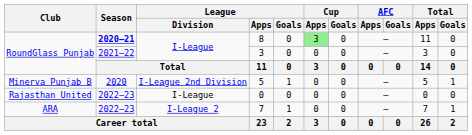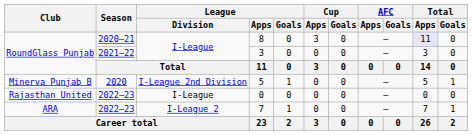8 | Season: bold -> normal
8 | Cup / Apps: lightgreen background -> no background
8 | Total / Apps: no background -> lavender background
